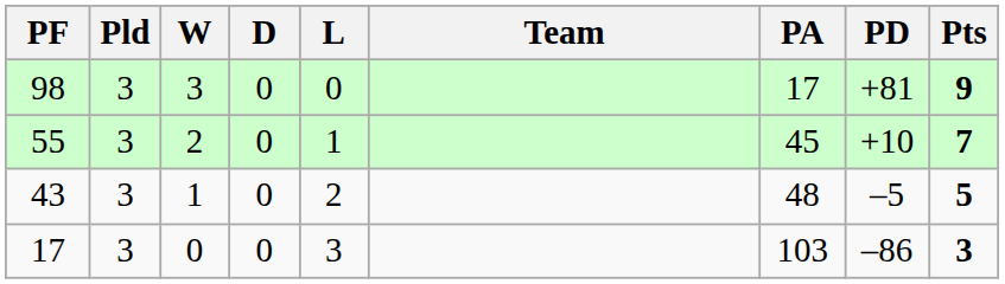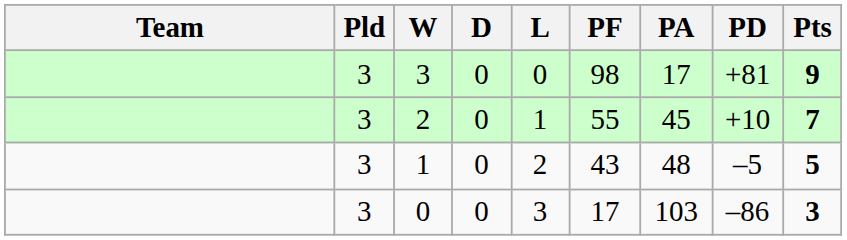columns swapped: Team <-> PF
